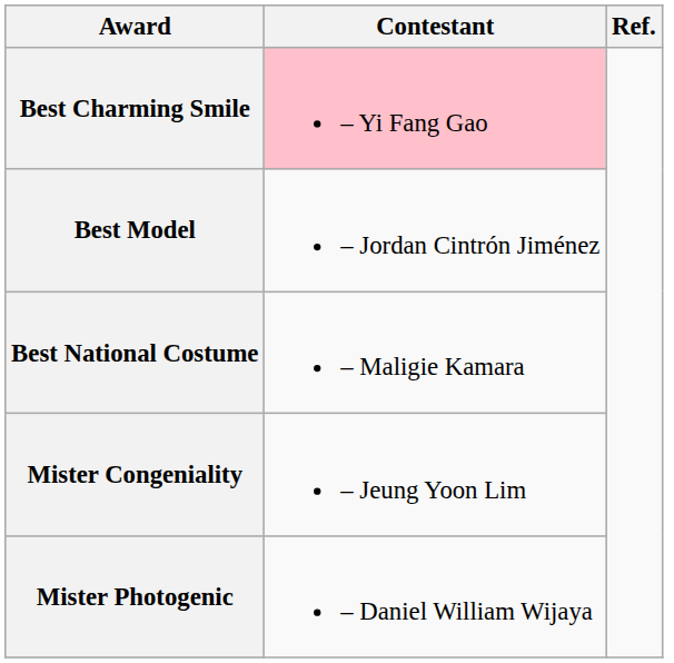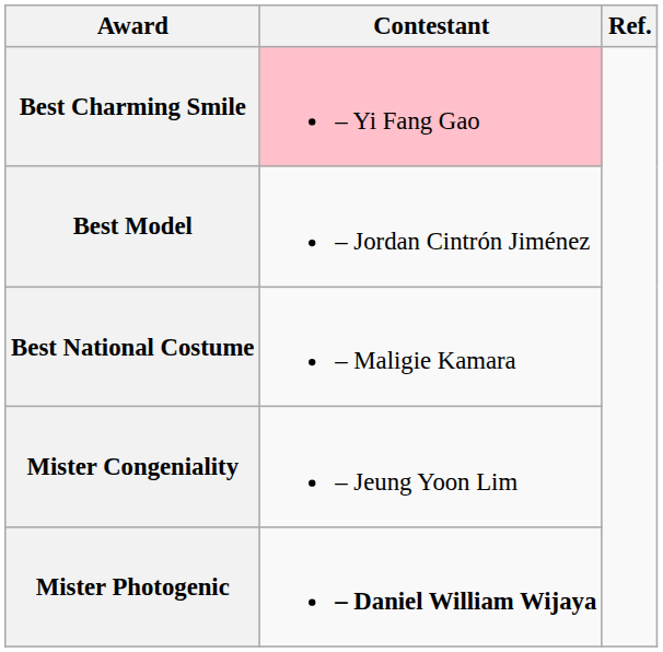Mister Photogenic | Contestant: normal -> bold
